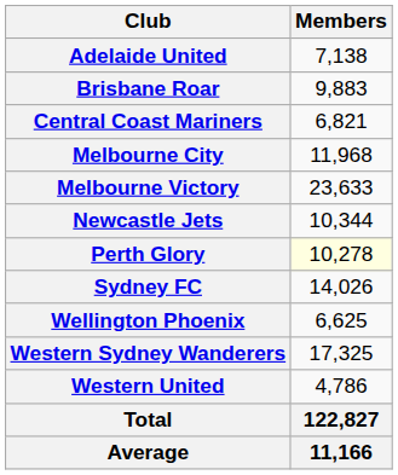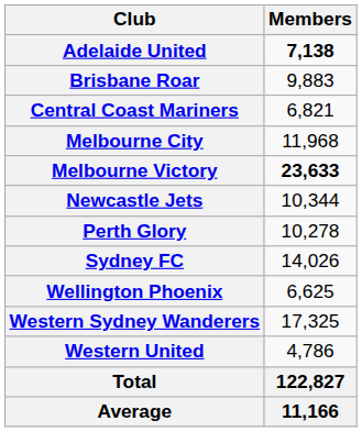Adelaide United | Members: normal -> bold
Melbourne Victory | Members: normal -> bold
Perth Glory | Members: lightyellow background -> no background
